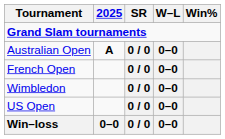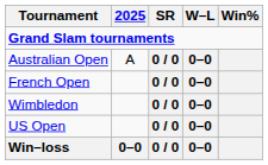Australian Open | 2025: bold -> normal
